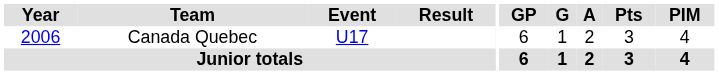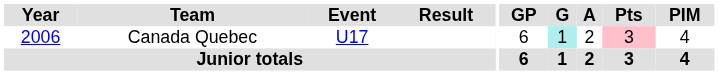Canada Quebec | G: no background -> paleturquoise background
Canada Quebec | Pts: no background -> pink background
